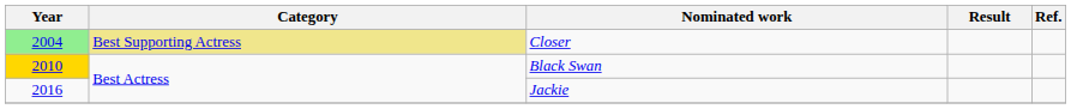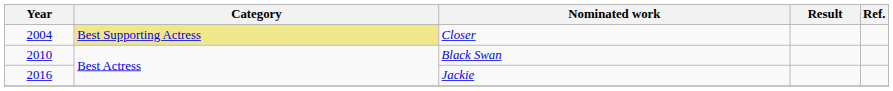Closer | Year: lightgreen background -> no background
Black Swan | Year: gold background -> no background
